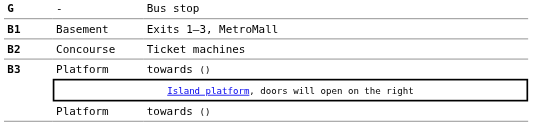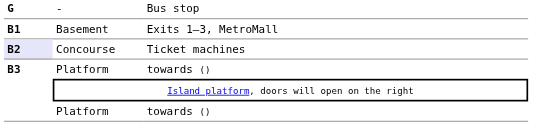Concourse | column 1: no background -> lavender background
